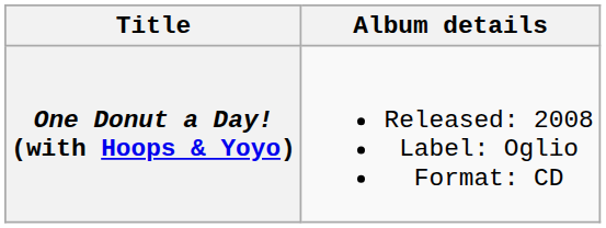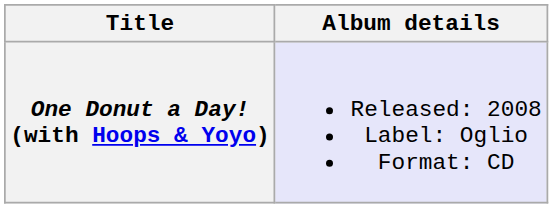One Donut a Day! (with Hoops & Yoyo) | Album details: no background -> lavender background
